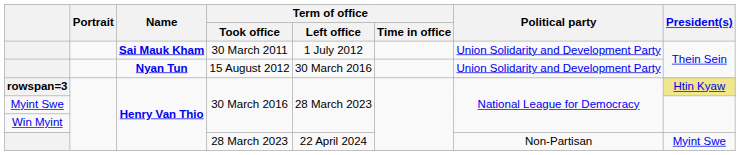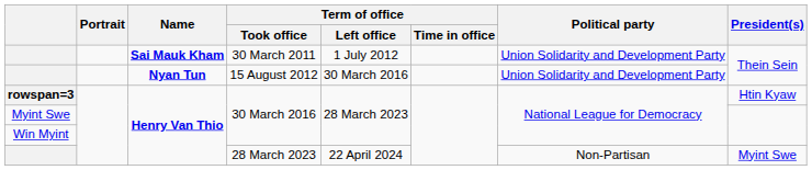rowspan=3 | President(s): khaki background -> no background
